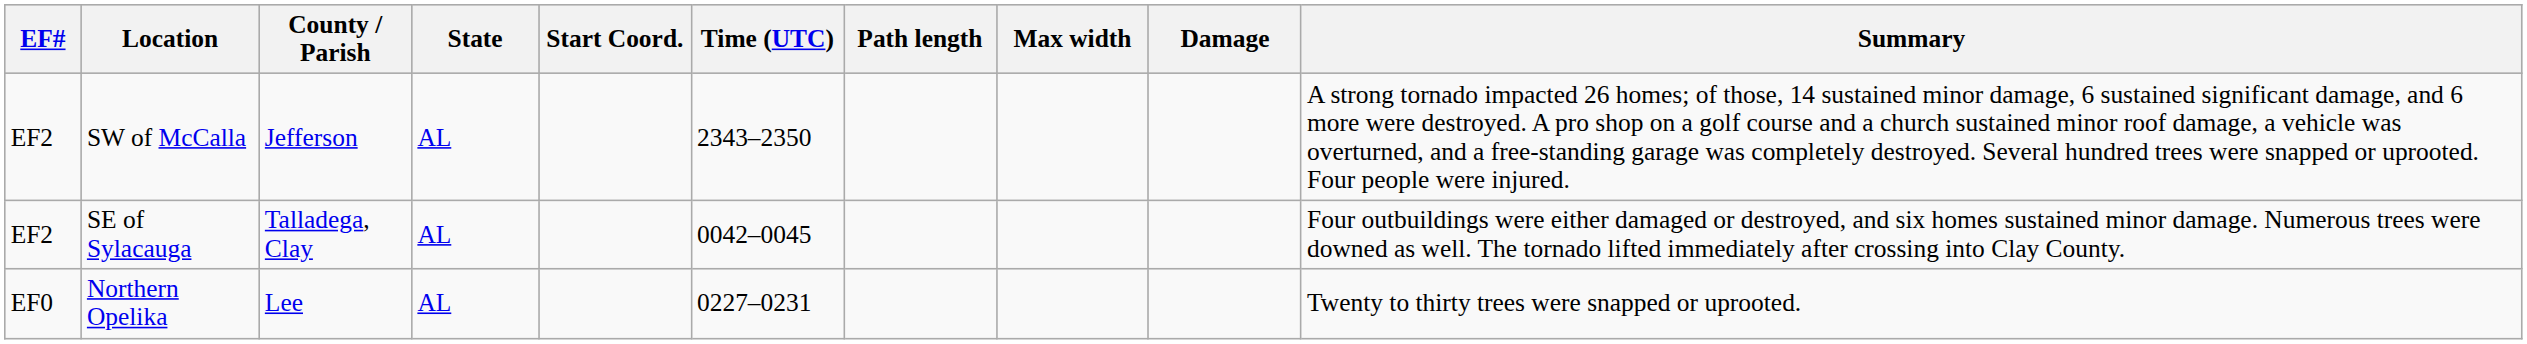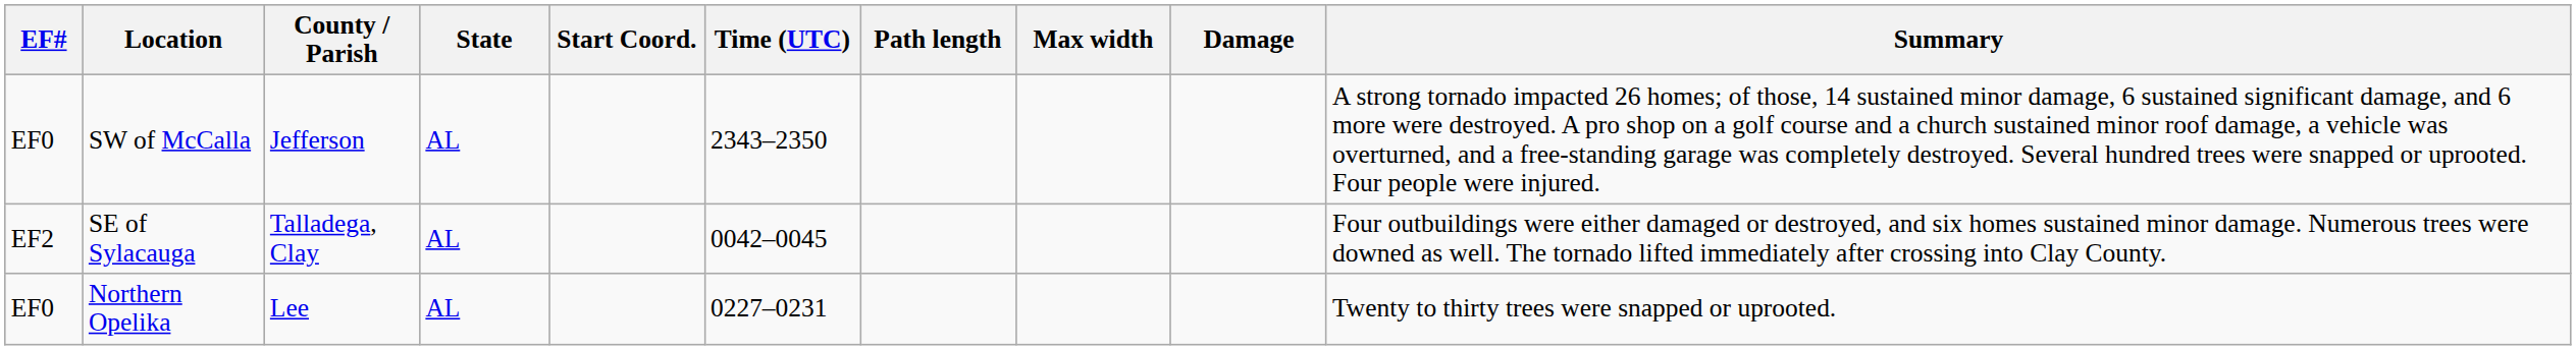SW of McCalla | EF#: EF2 -> EF0
